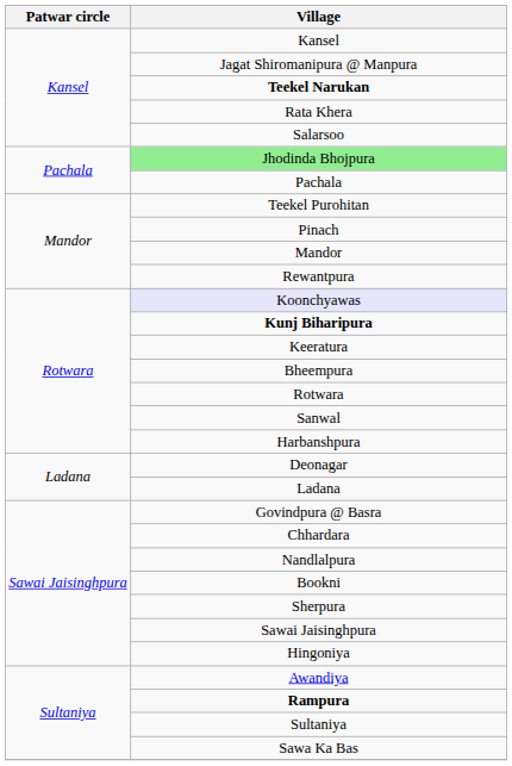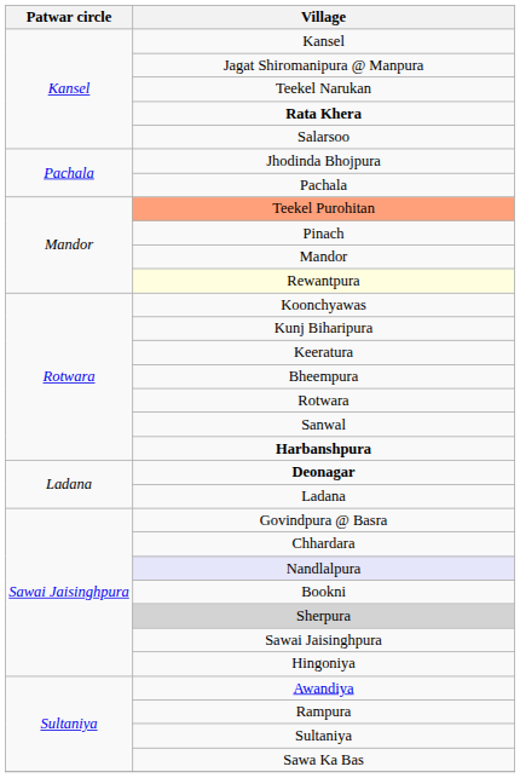Teekel Narukan | Village: bold -> normal
Rata Khera | Village: normal -> bold
Jhodinda Bhojpura | Village: lightgreen background -> no background
Teekel Purohitan | Village: no background -> lightsalmon background
Rewantpura | Village: no background -> lightyellow background
Koonchyawas | Village: lavender background -> no background
Kunj Biharipura | Village: bold -> normal
Harbanshpura | Village: normal -> bold
Deonagar | Village: normal -> bold
Nandlalpura | Village: no background -> lavender background
Sherpura | Village: no background -> lightgrey background
Rampura | Village: bold -> normal
